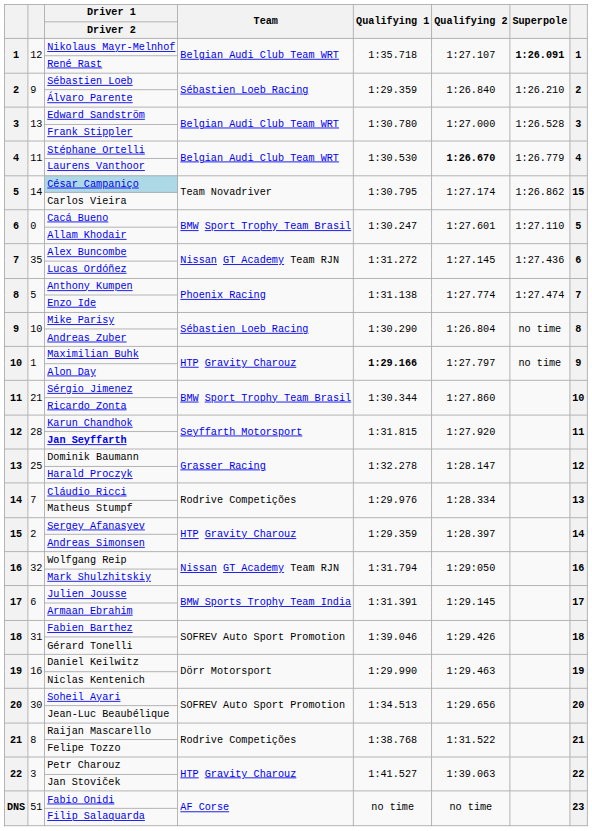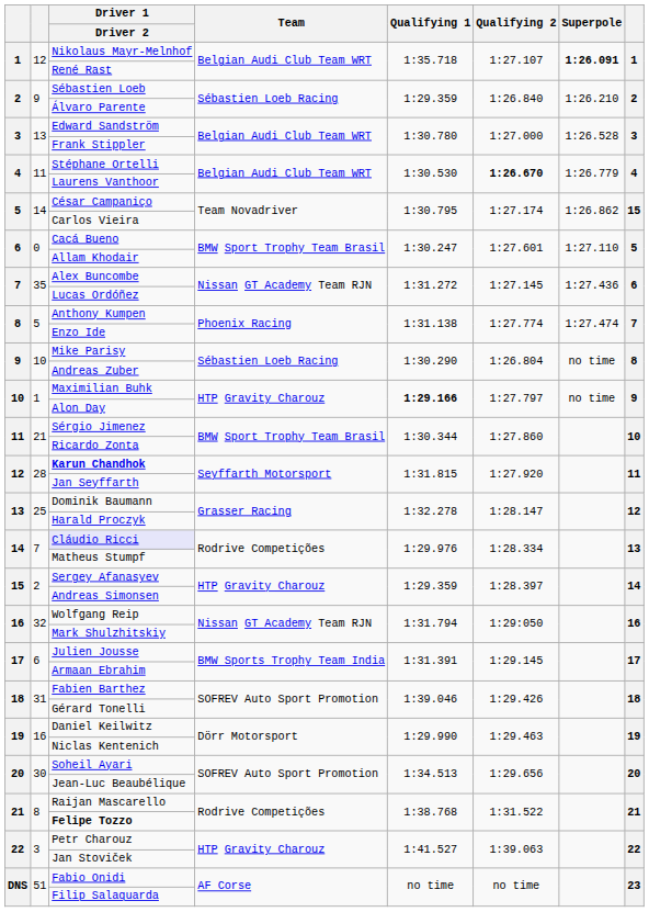César Campaniço | Driver 1 / Driver 2: lightblue background -> no background
Karun Chandhok | Driver 1 / Driver 2: normal -> bold
Jan Seyffarth | Driver 1 / Driver 2: bold -> normal
Cláudio Ricci | Driver 1 / Driver 2: no background -> lavender background
Felipe Tozzo | Driver 1 / Driver 2: normal -> bold
